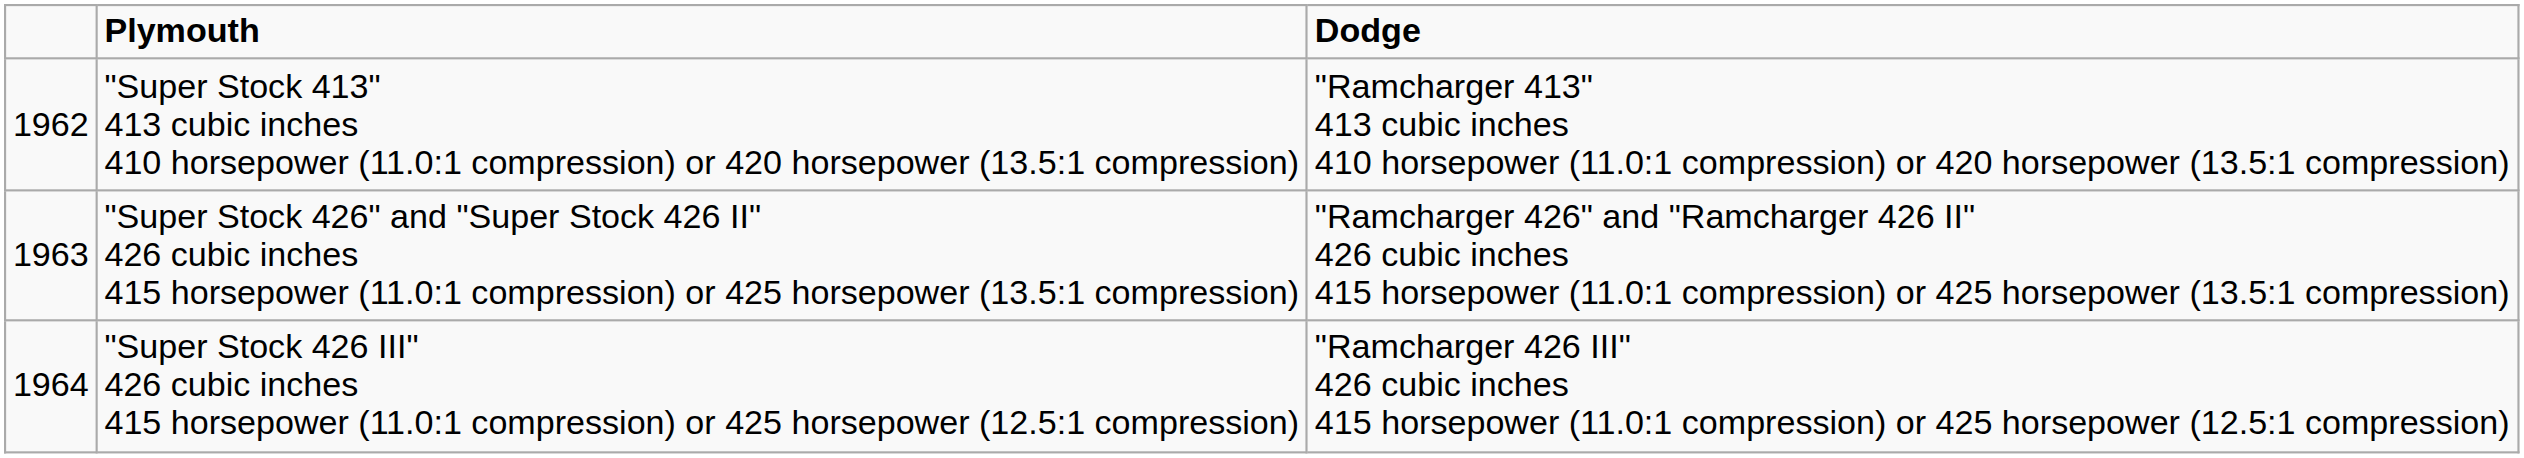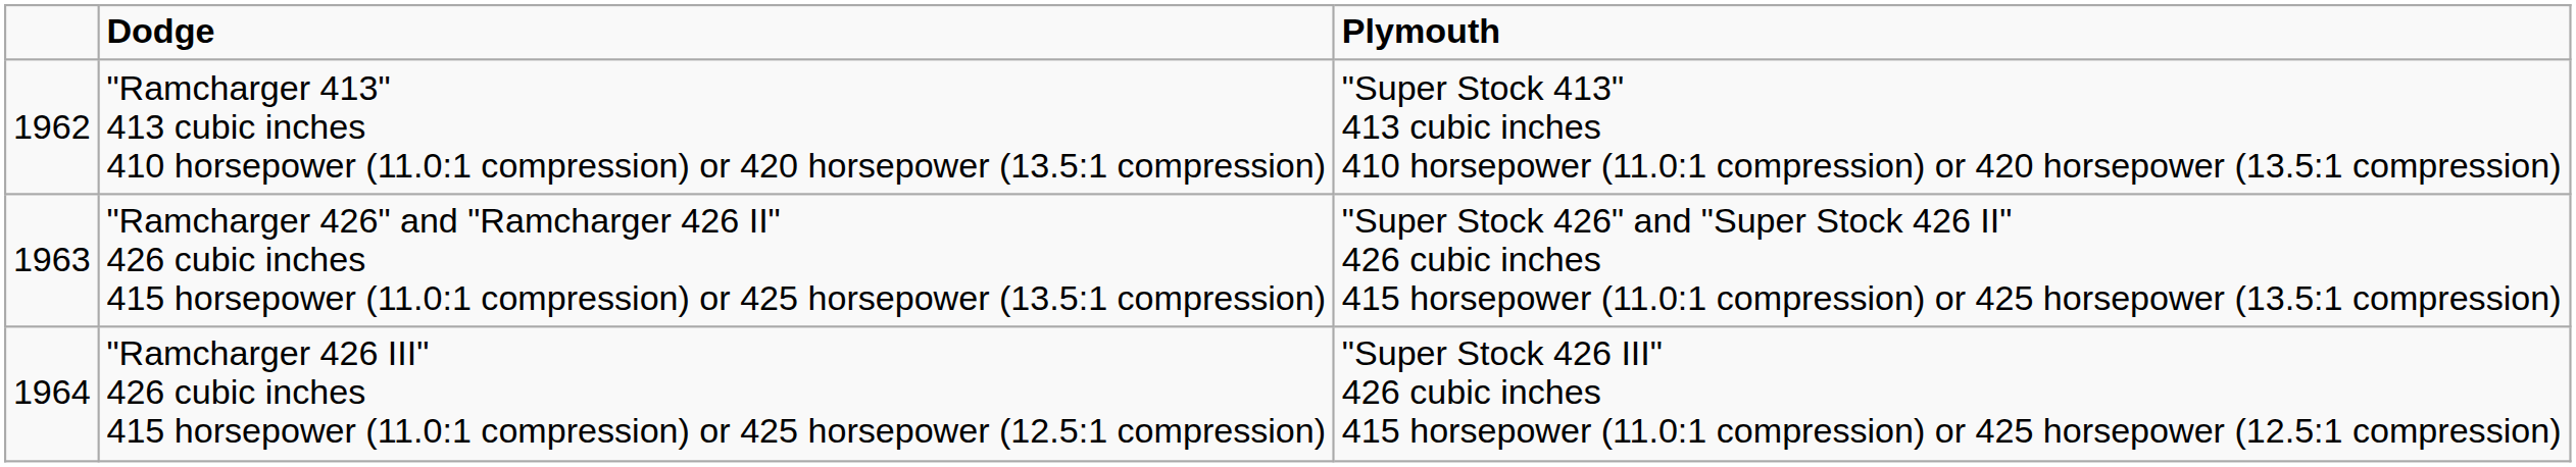columns swapped: Dodge <-> Plymouth
